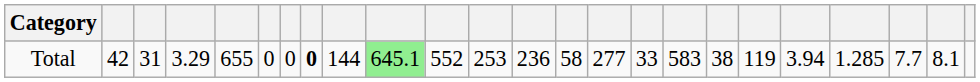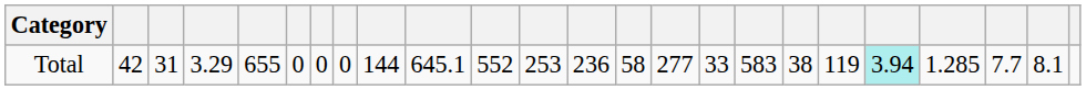row 2 | column 8: bold -> normal
row 2 | column 10: lightgreen background -> no background
row 2 | column 20: no background -> paleturquoise background
